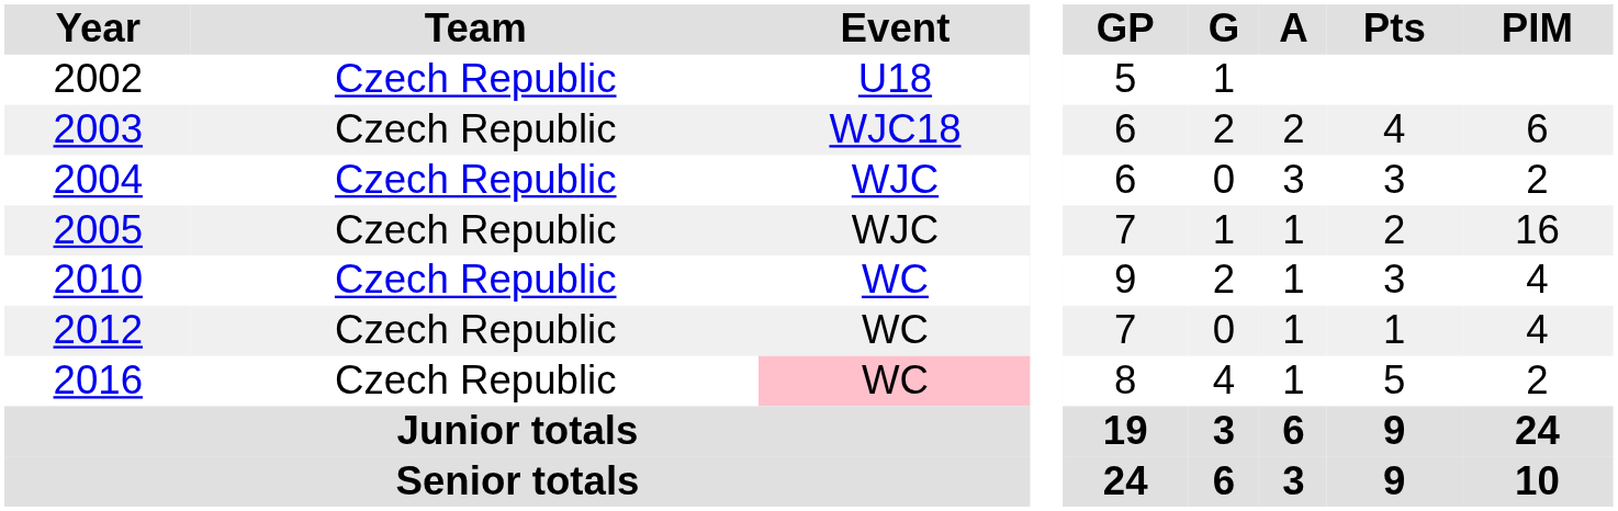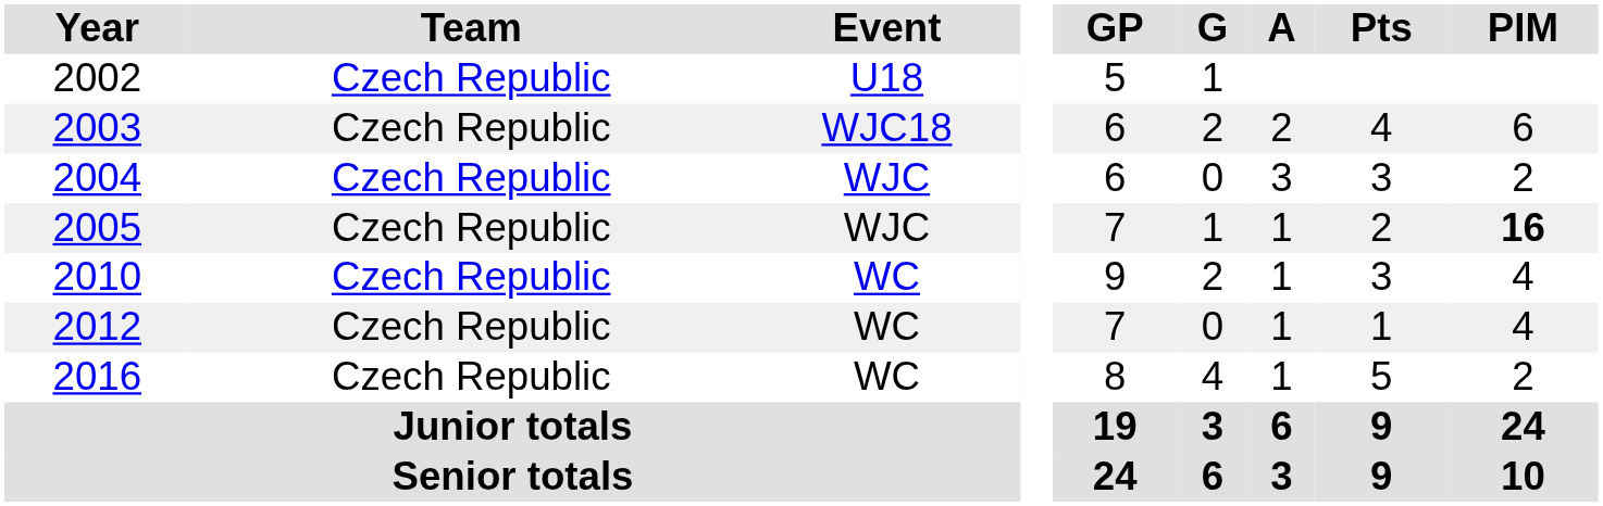2005 | PIM: normal -> bold
2016 | Event: pink background -> no background
